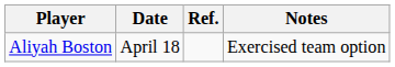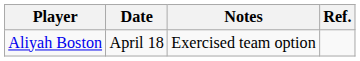columns swapped: Notes <-> Ref.
